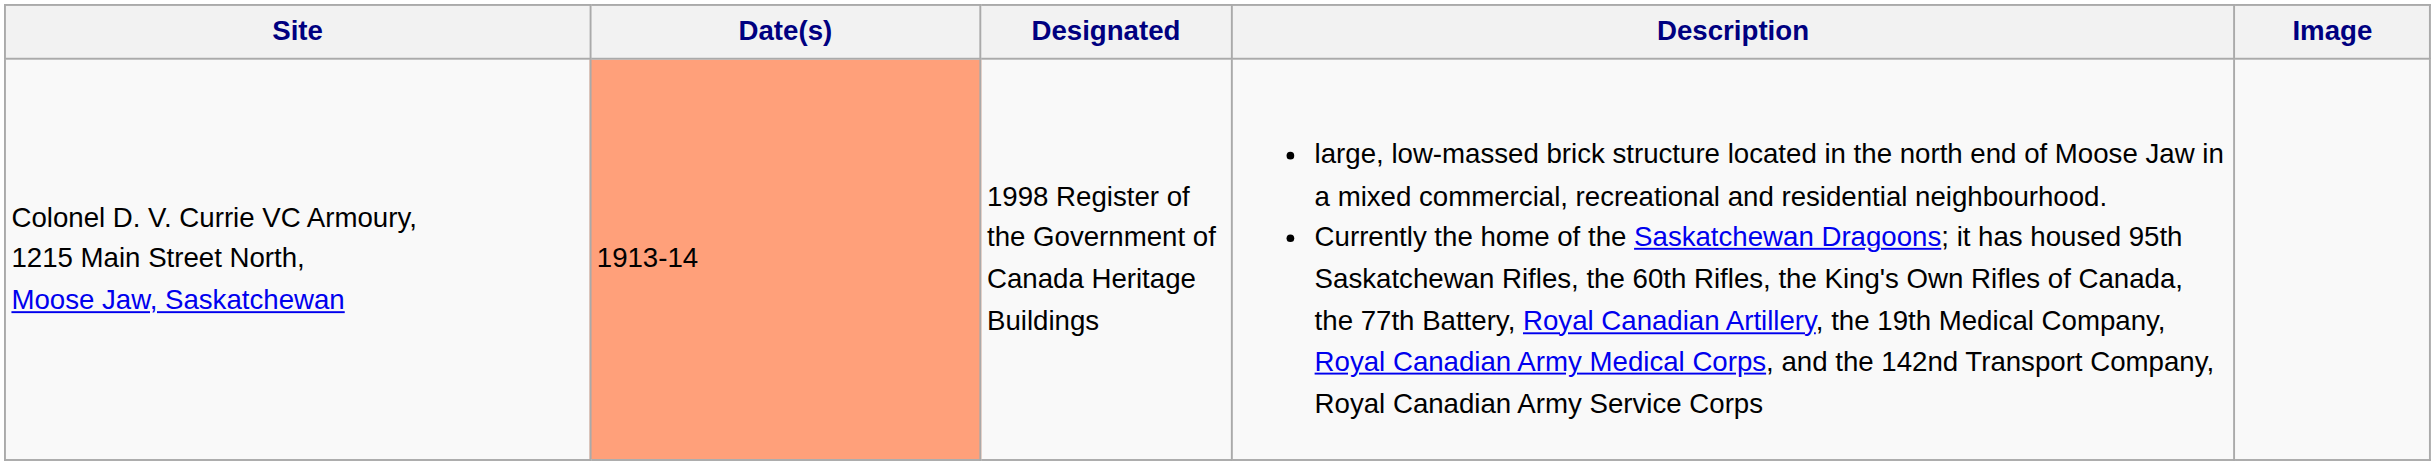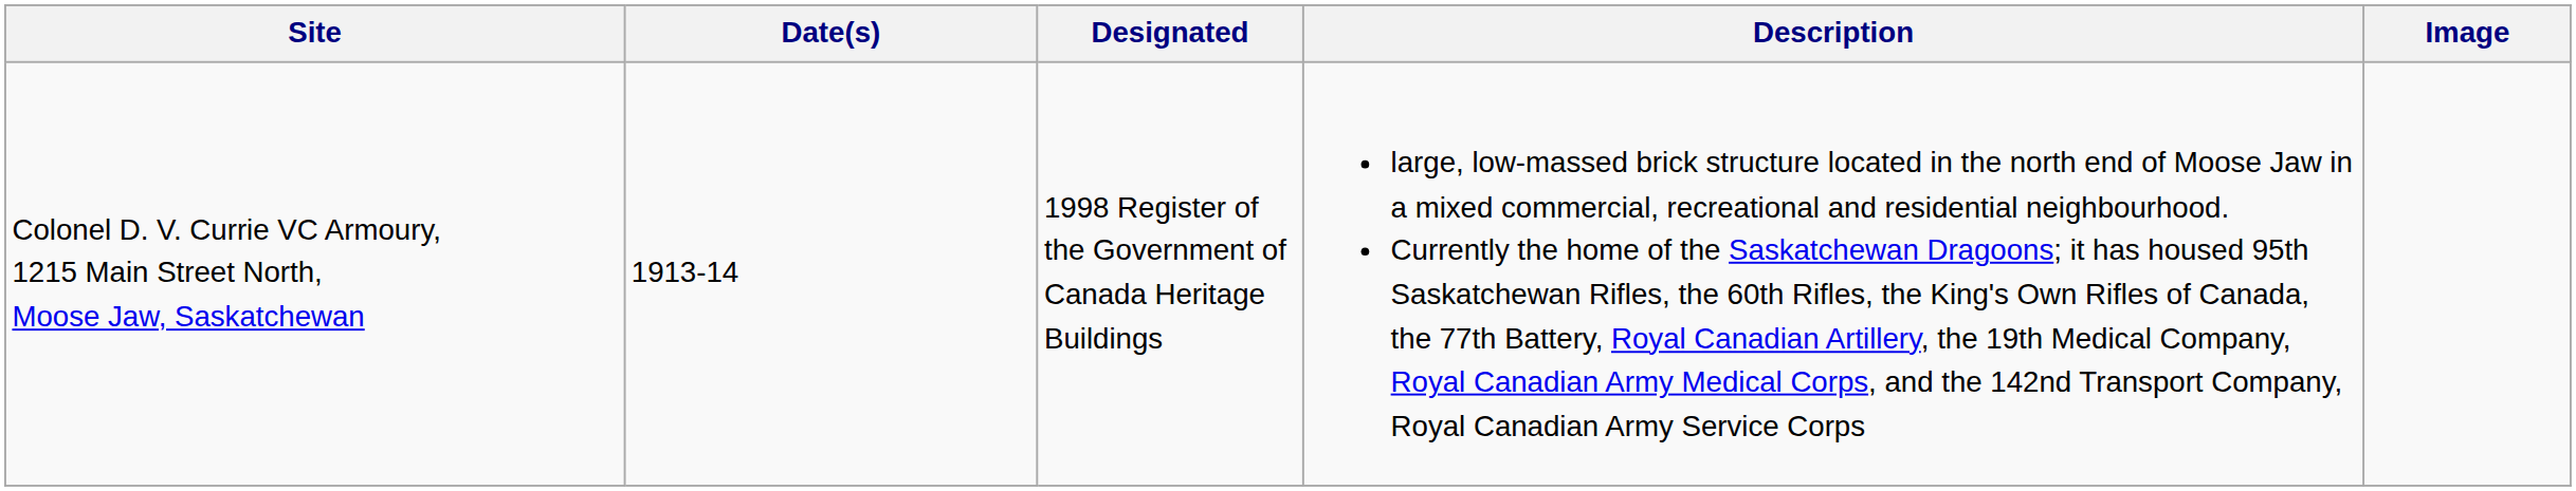row 2 | Date(s): lightsalmon background -> no background
